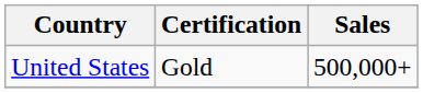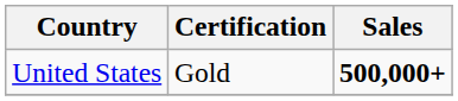United States | Sales: normal -> bold
